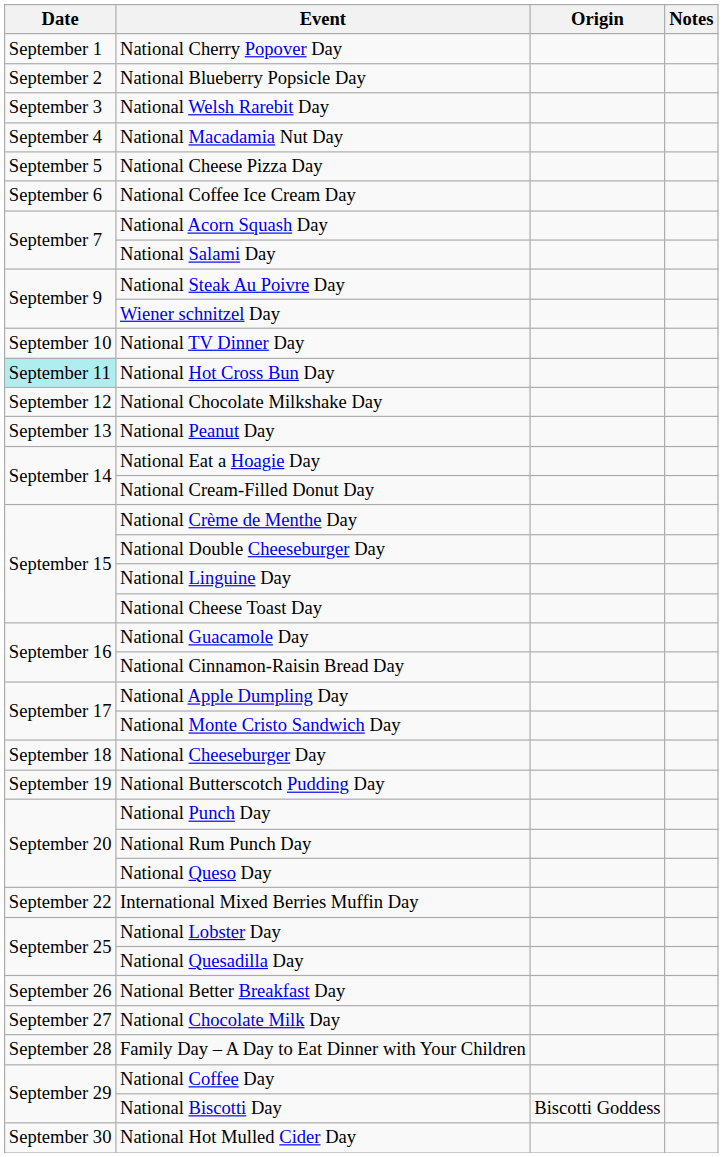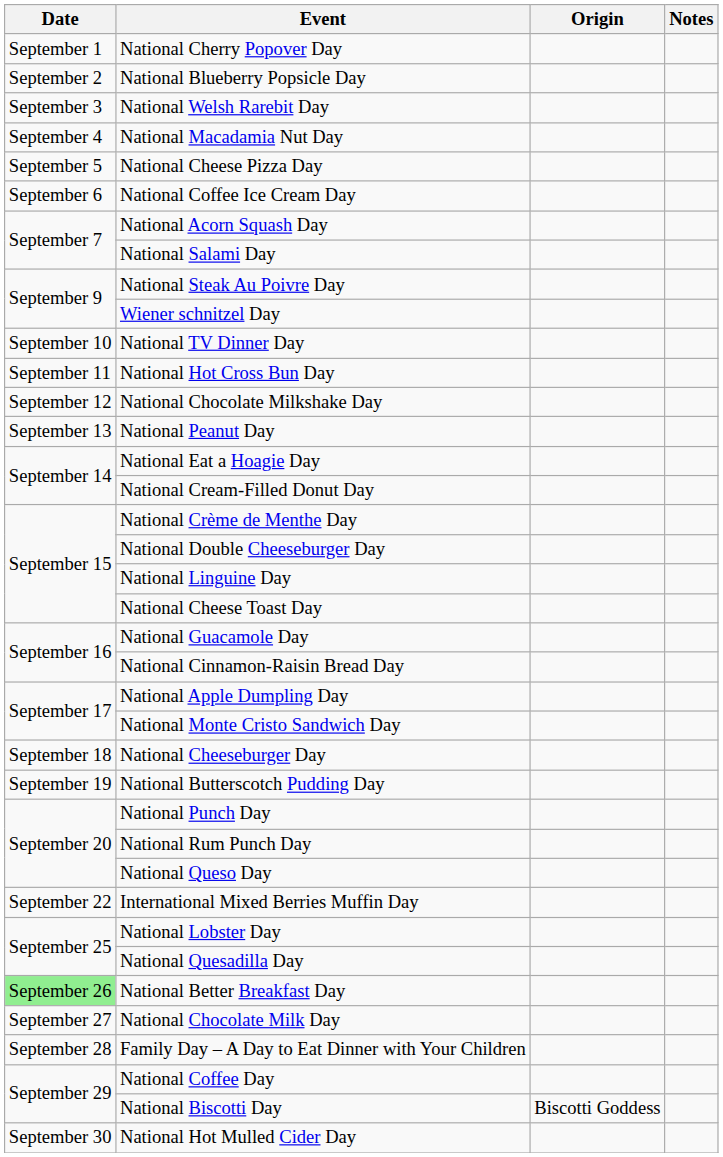National Hot Cross Bun Day | Date: paleturquoise background -> no background
National Better Breakfast Day | Date: no background -> lightgreen background
